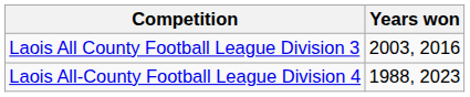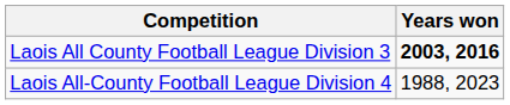row 2 | Years won: normal -> bold
